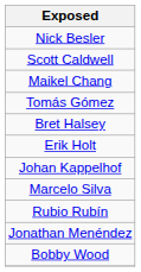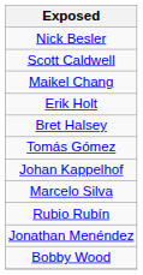row 5 | column 1: Tomás Gómez -> Erik Holt
row 7 | column 1: Erik Holt -> Tomás Gómez
